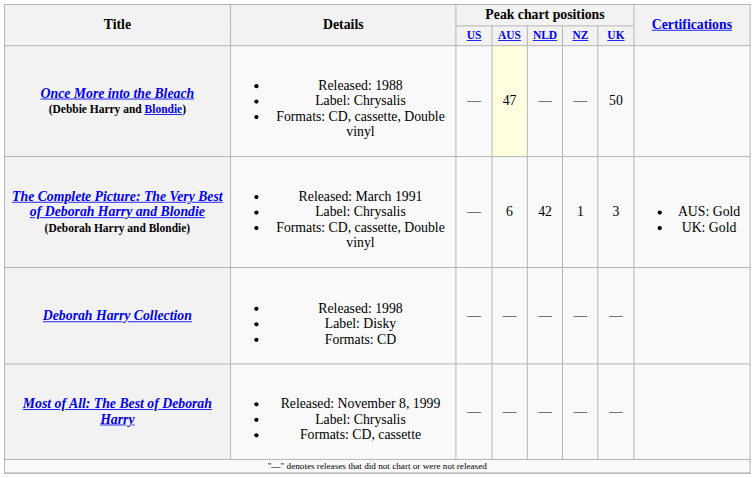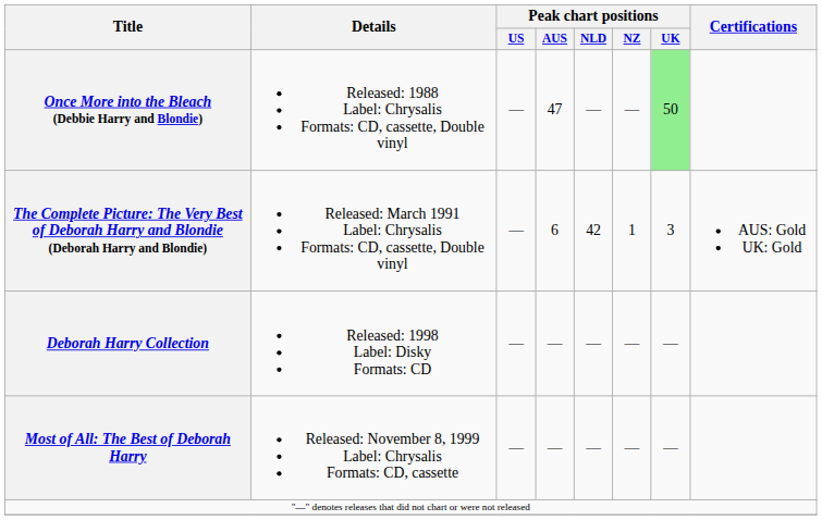Once More into the Bleach (Debbie Harry and Blondie) | Peak chart positions / AUS: lightyellow background -> no background
Once More into the Bleach (Debbie Harry and Blondie) | Peak chart positions / UK: no background -> lightgreen background
